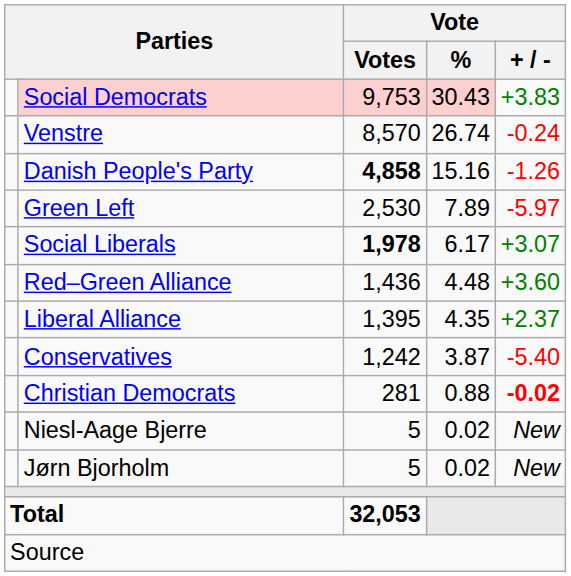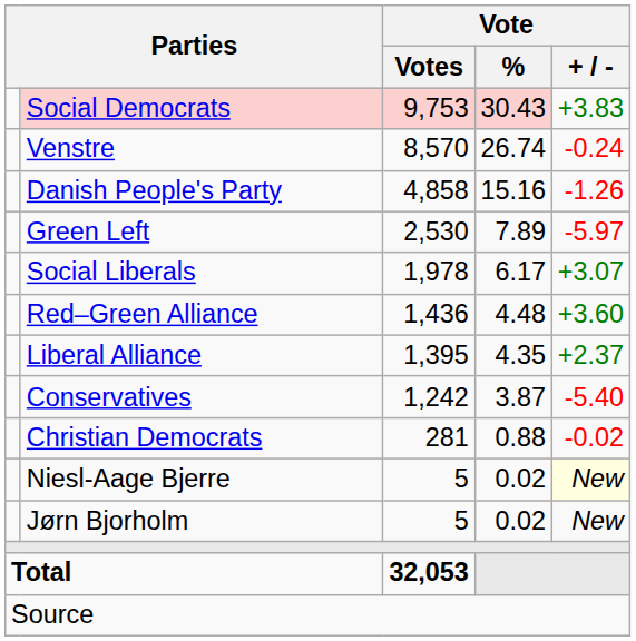Danish People's Party | Vote / Votes: bold -> normal
Social Liberals | Vote / Votes: bold -> normal
Christian Democrats | Vote / + / -: bold -> normal
Niesl-Aage Bjerre | Vote / + / -: no background -> lightyellow background
